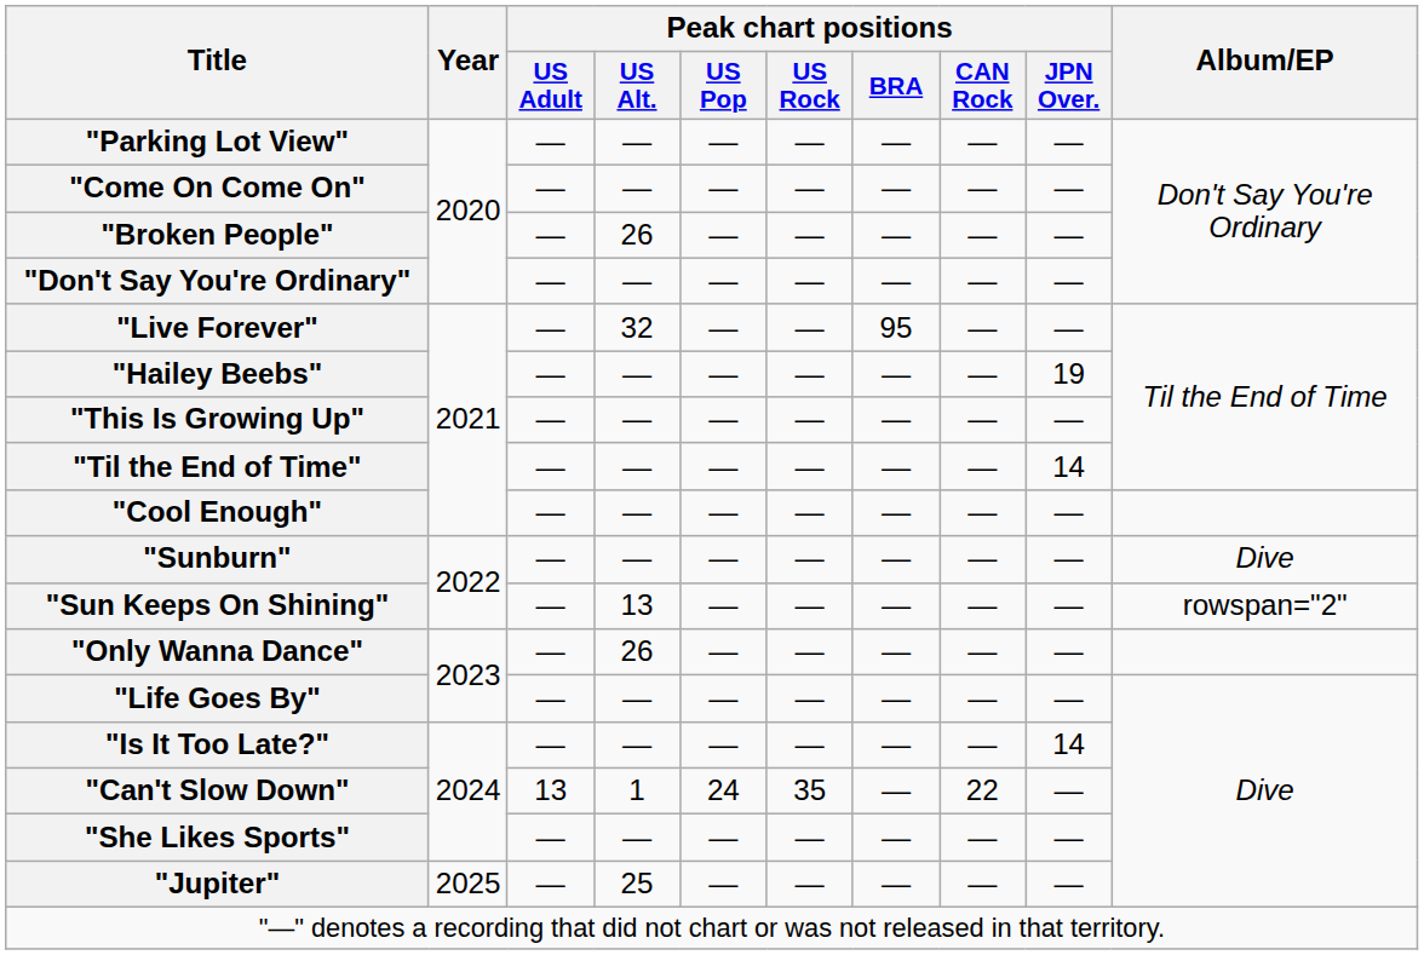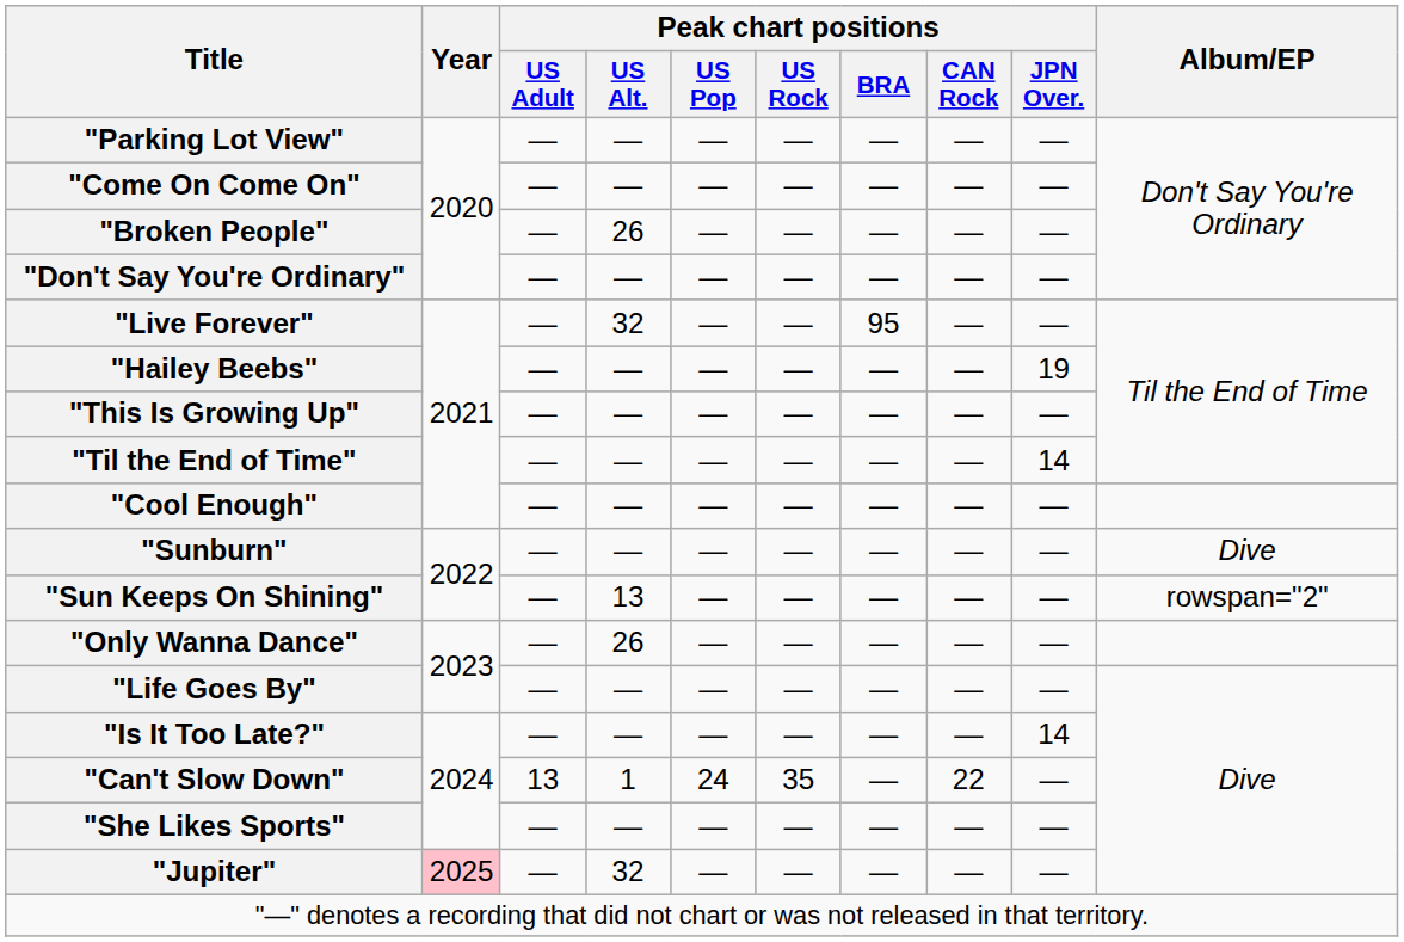"Jupiter" | Year: no background -> pink background
"Jupiter" | Peak chart positions / US Alt.: 25 -> 32
